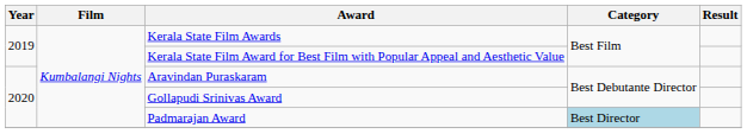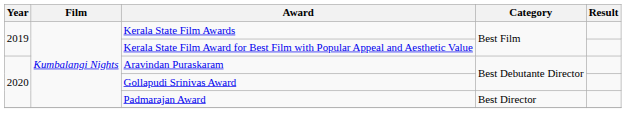Padmarajan Award | Category: lightblue background -> no background
